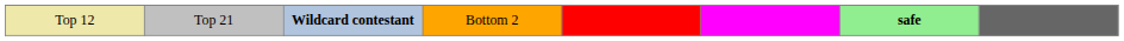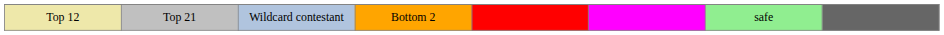Top 12 | column 3: bold -> normal
Top 12 | column 7: bold -> normal
